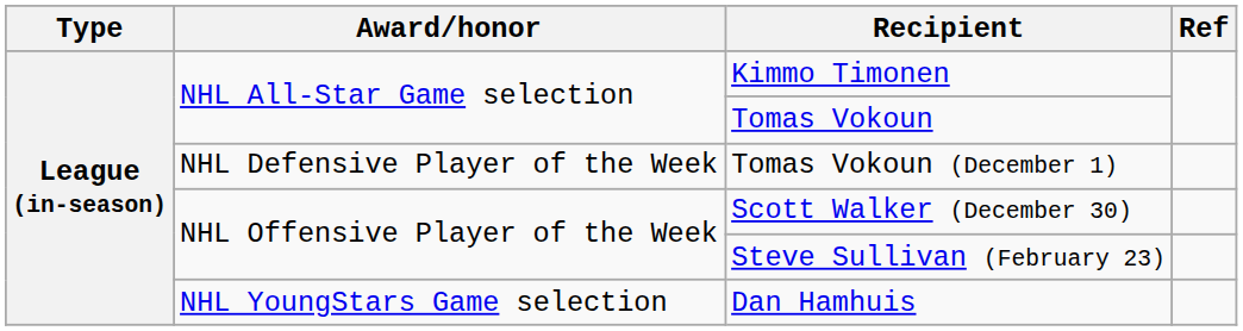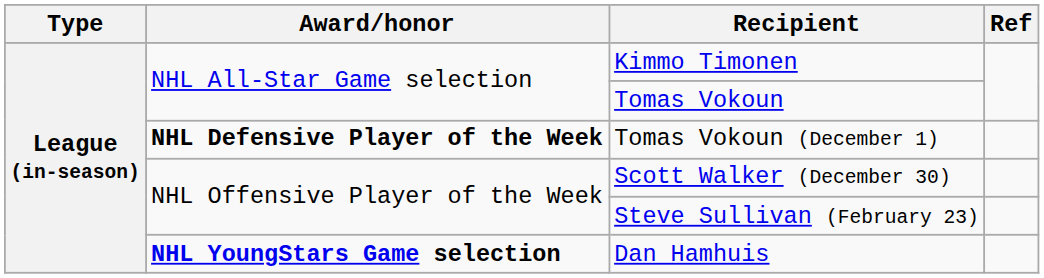Tomas Vokoun (December 1) | Award/honor: normal -> bold
Dan Hamhuis | Award/honor: normal -> bold
